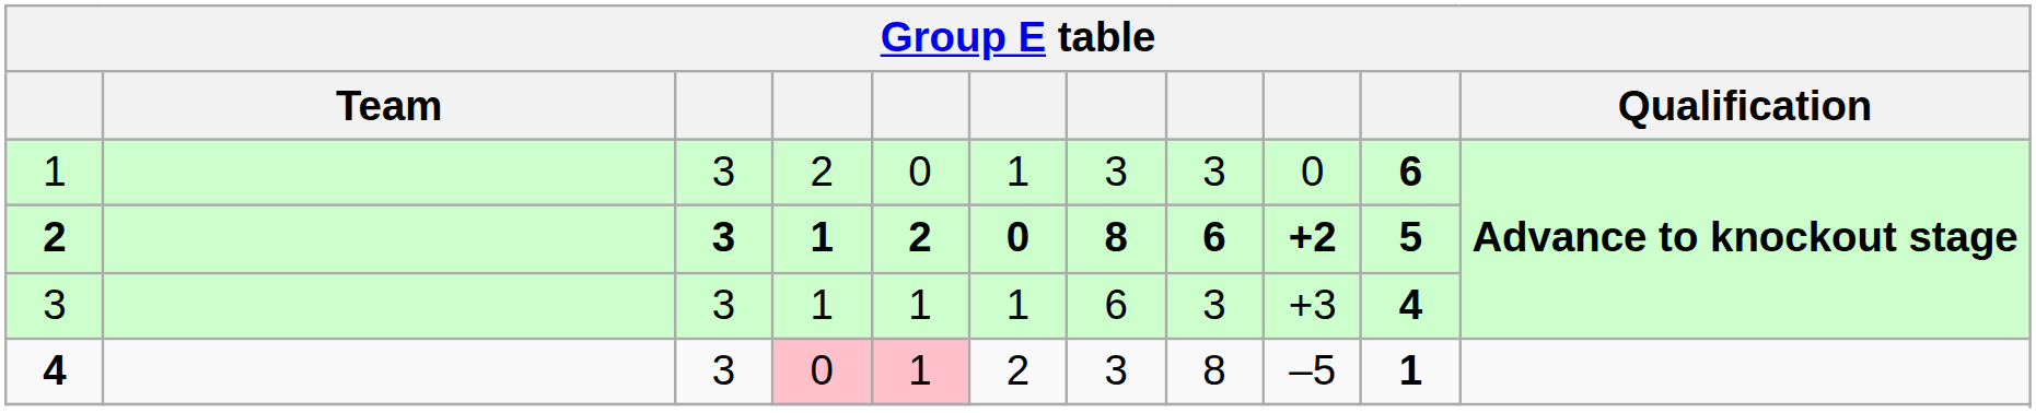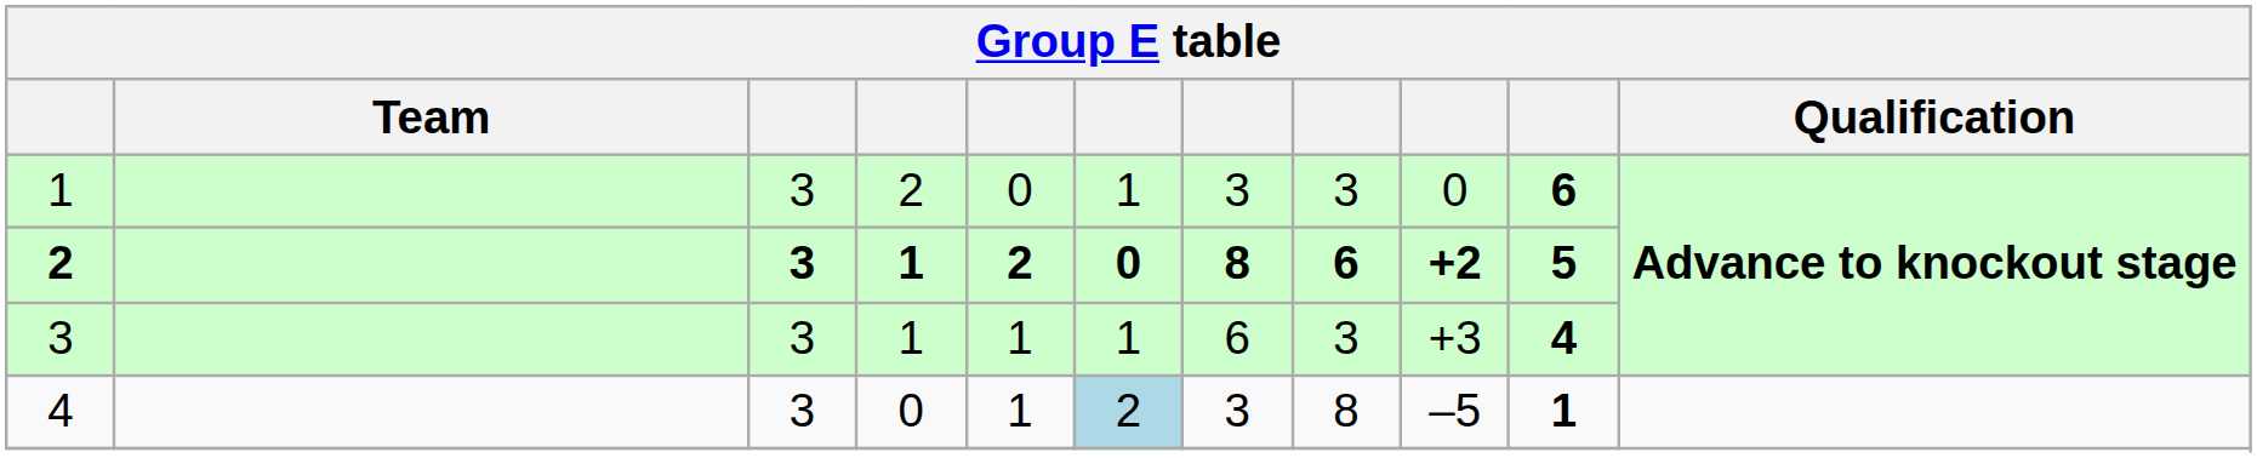row 6 | column 1: bold -> normal
row 6 | column 4: pink background -> no background
row 6 | column 5: pink background -> no background
row 6 | column 6: no background -> lightblue background
